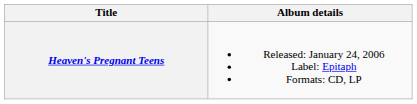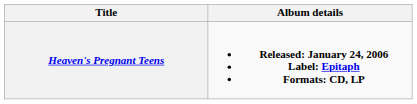Heaven's Pregnant Teens | Album details: normal -> bold
